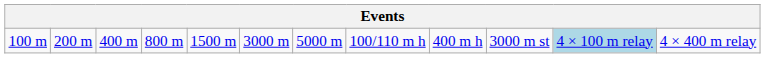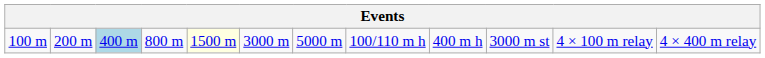100 m | column 3: no background -> lightblue background
100 m | column 5: no background -> lightyellow background
100 m | column 11: lightblue background -> no background
